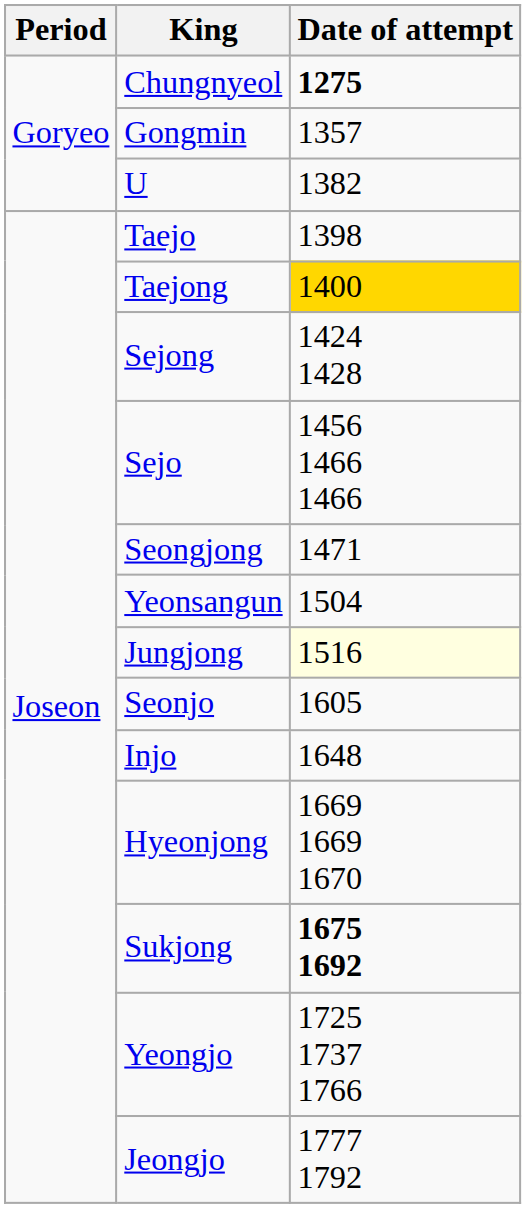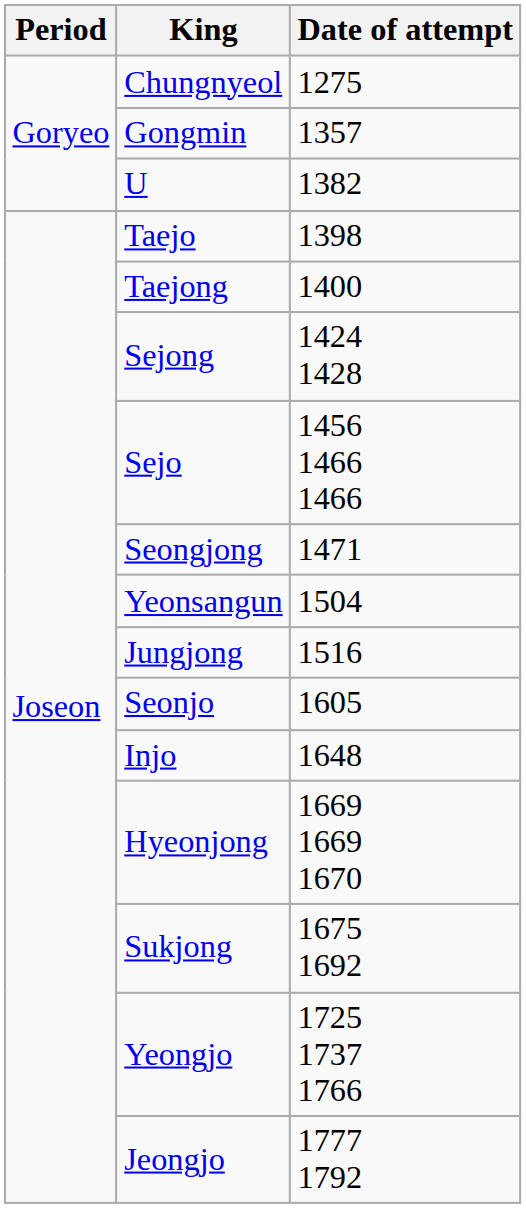Chungnyeol | Date of attempt: bold -> normal
Taejong | Date of attempt: gold background -> no background
Jungjong | Date of attempt: lightyellow background -> no background
Sukjong | Date of attempt: bold -> normal
